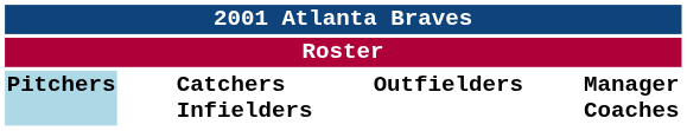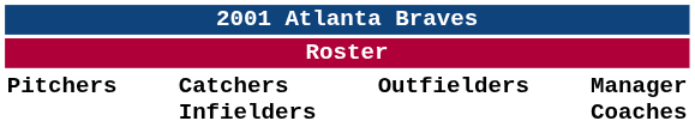Pitchers | column 1: lightblue background -> no background
